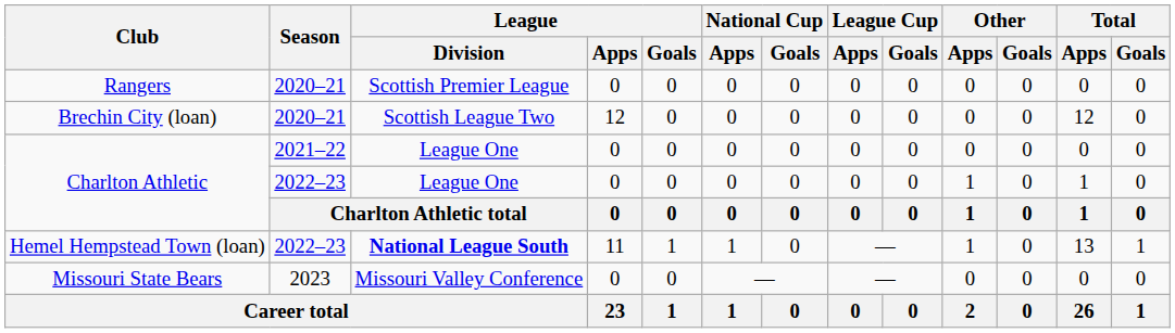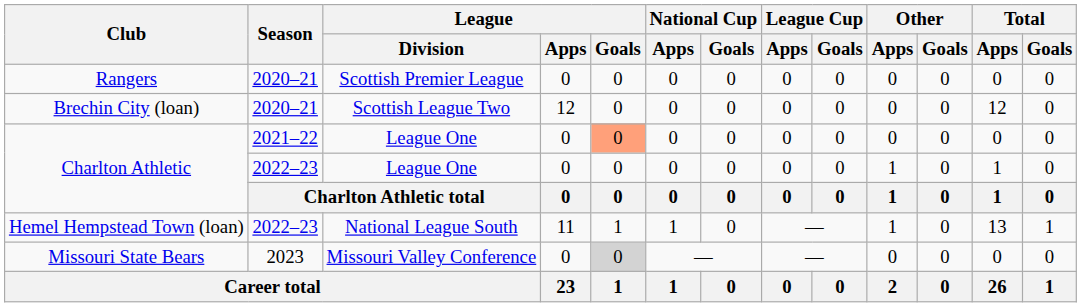Charlton Athletic / 2021–22 | League / Goals: no background -> lightsalmon background
Hemel Hempstead Town (loan) | League / Division: bold -> normal
Missouri State Bears | League / Goals: no background -> lightgrey background
